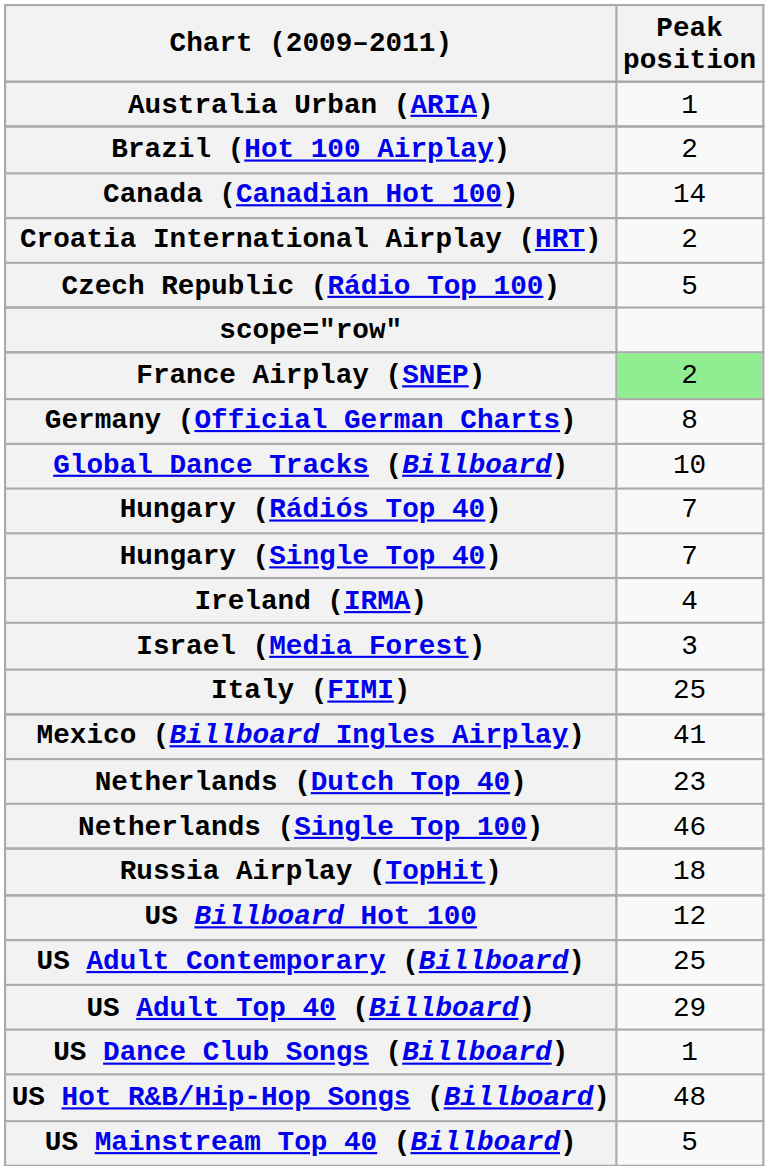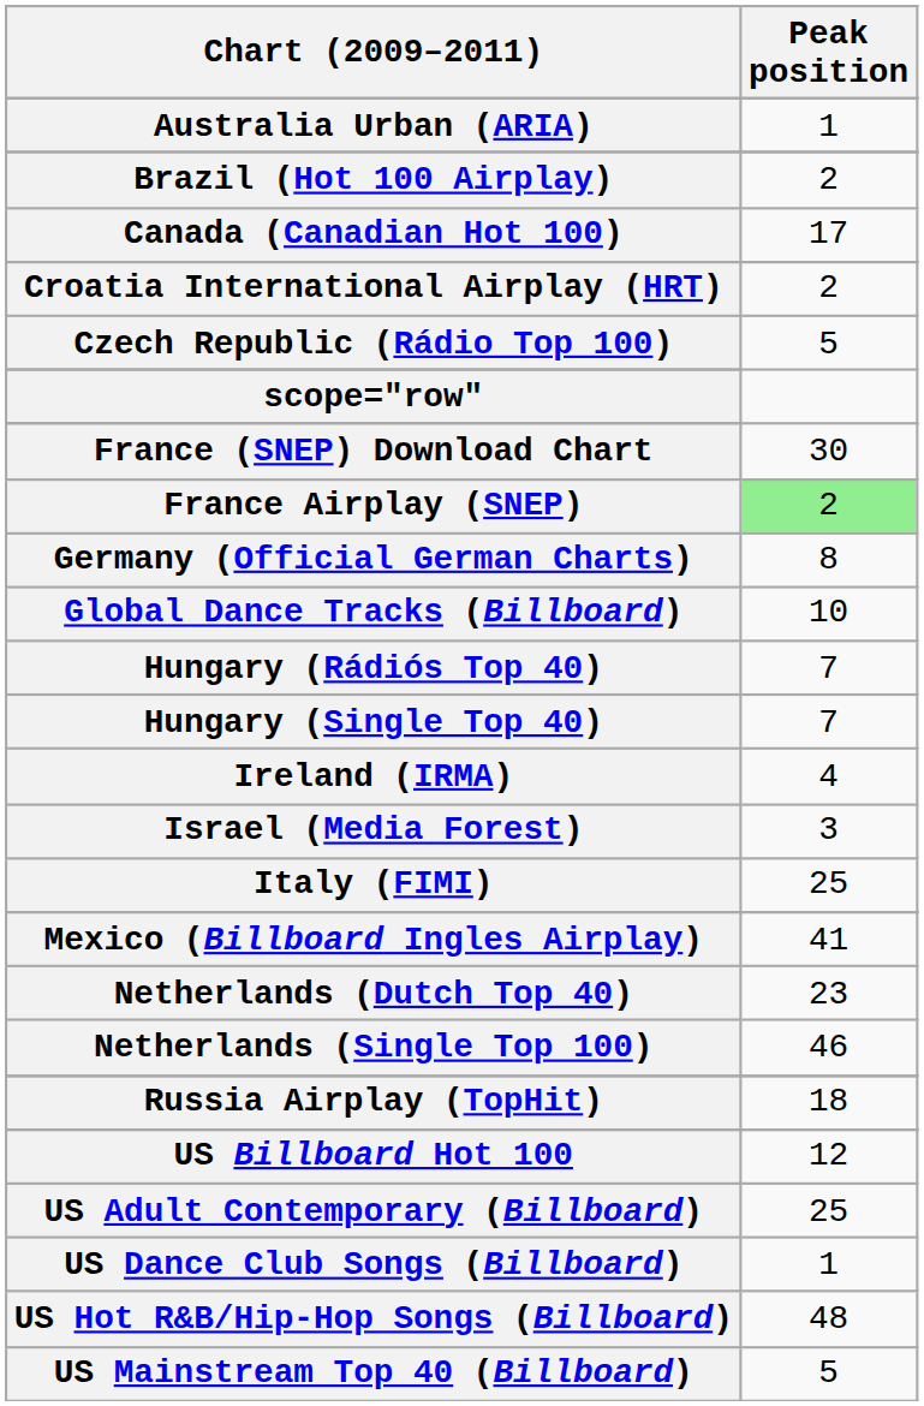Canada (Canadian Hot 100) | Peak position: 14 -> 17
+ row: France (SNEP) Download Chart | 30
- row: US Adult Top 40 (Billboard) | 29
